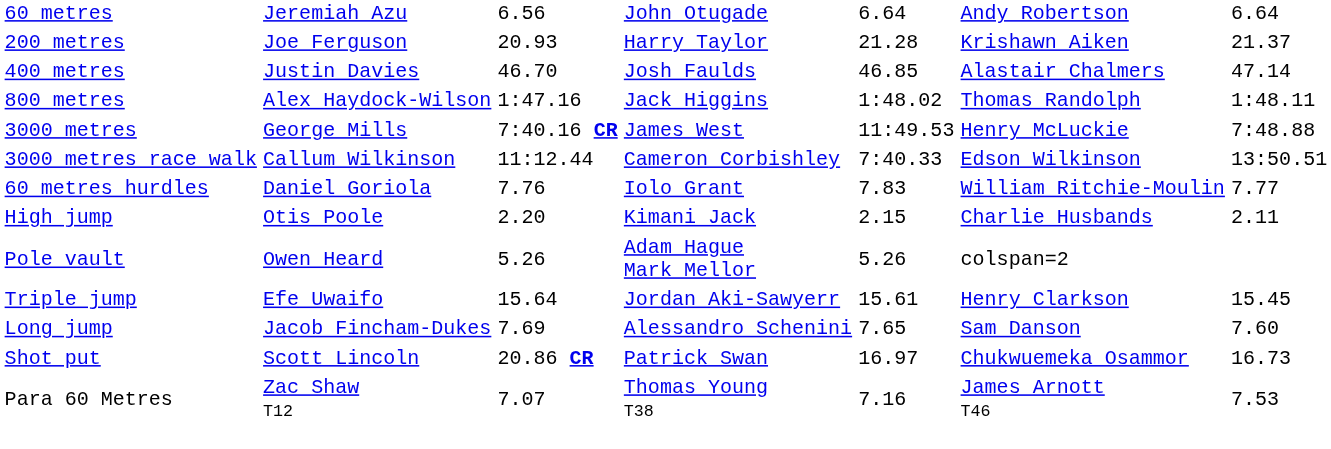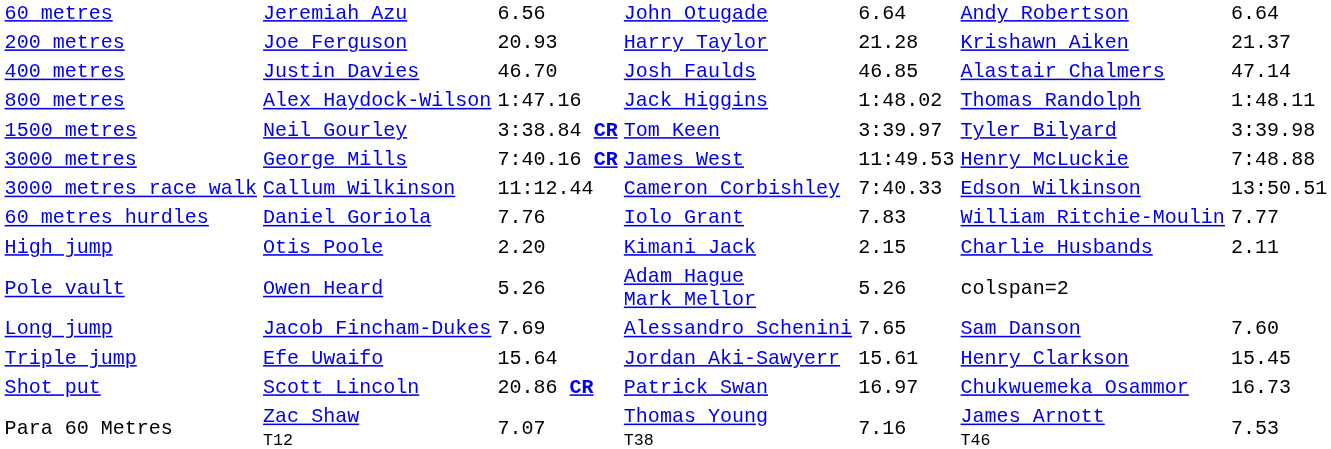+ row: 1500 metres | Neil Gourley | 3:38.84 CR | Tom Keen | 3:39.97 | Tyler Bilyard | 3:39.98
rows swapped: Long jump <-> Triple jump
